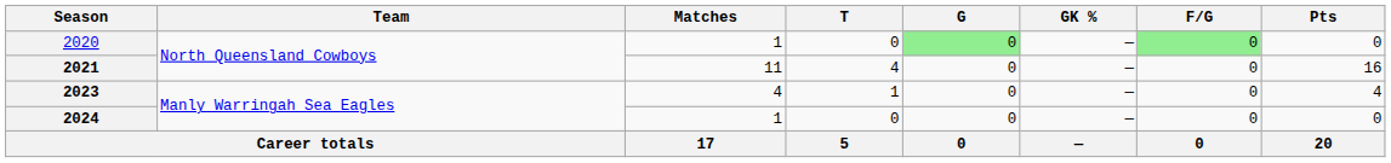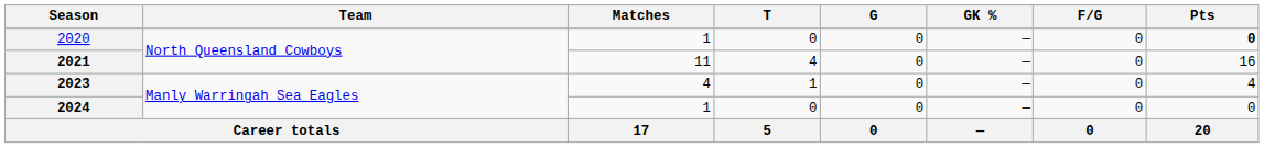2020 | G: lightgreen background -> no background
2020 | F/G: lightgreen background -> no background
2020 | Pts: normal -> bold
